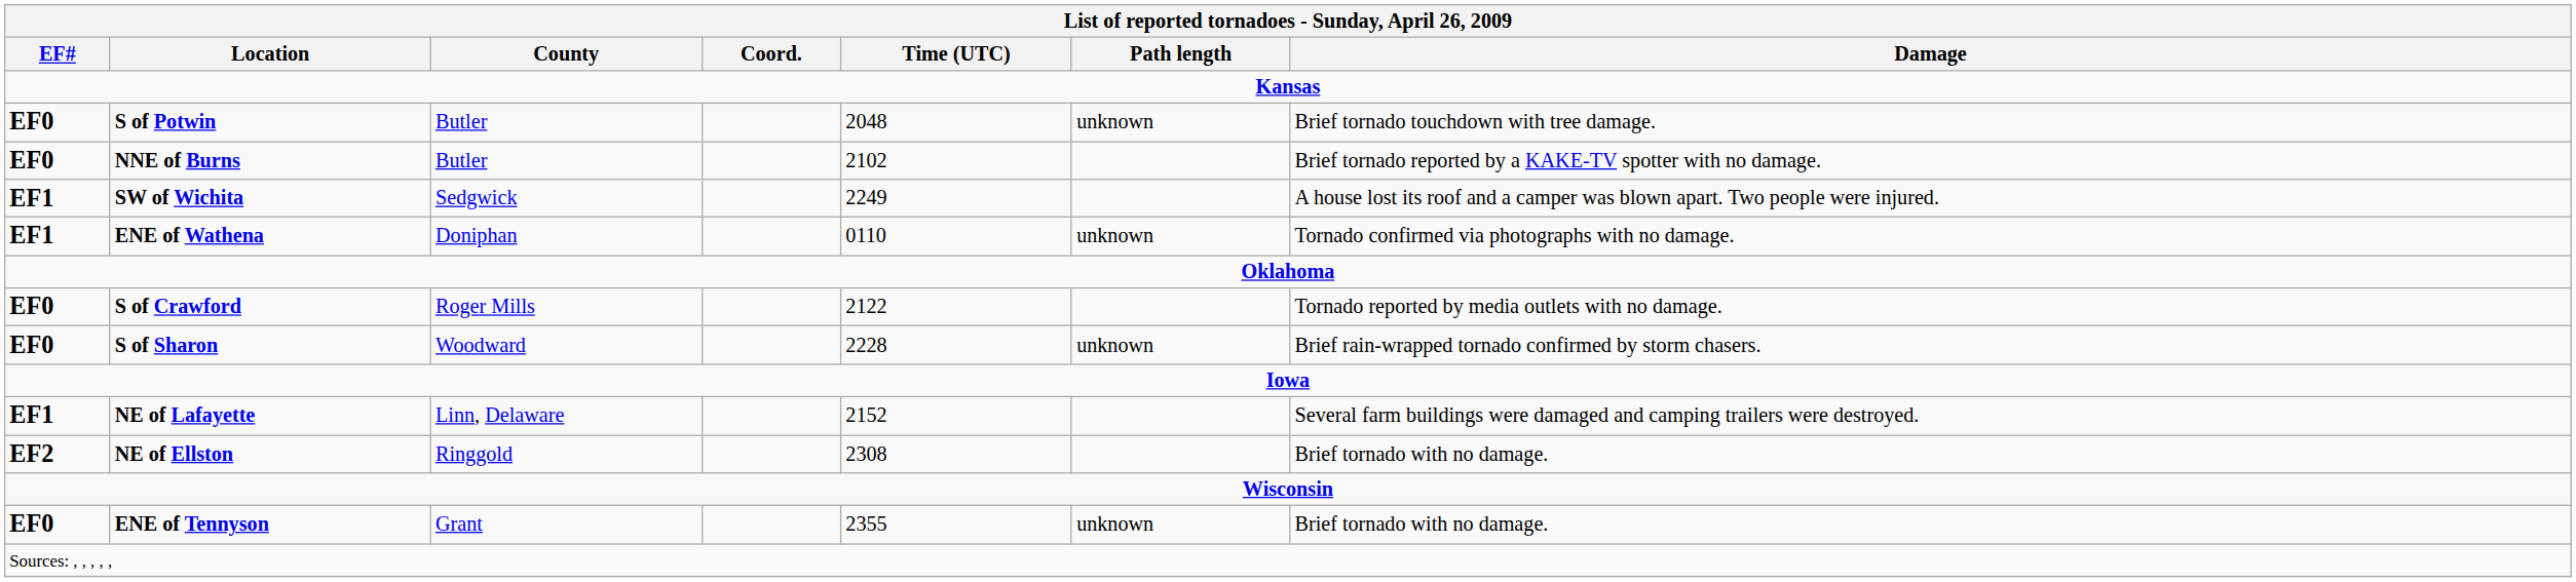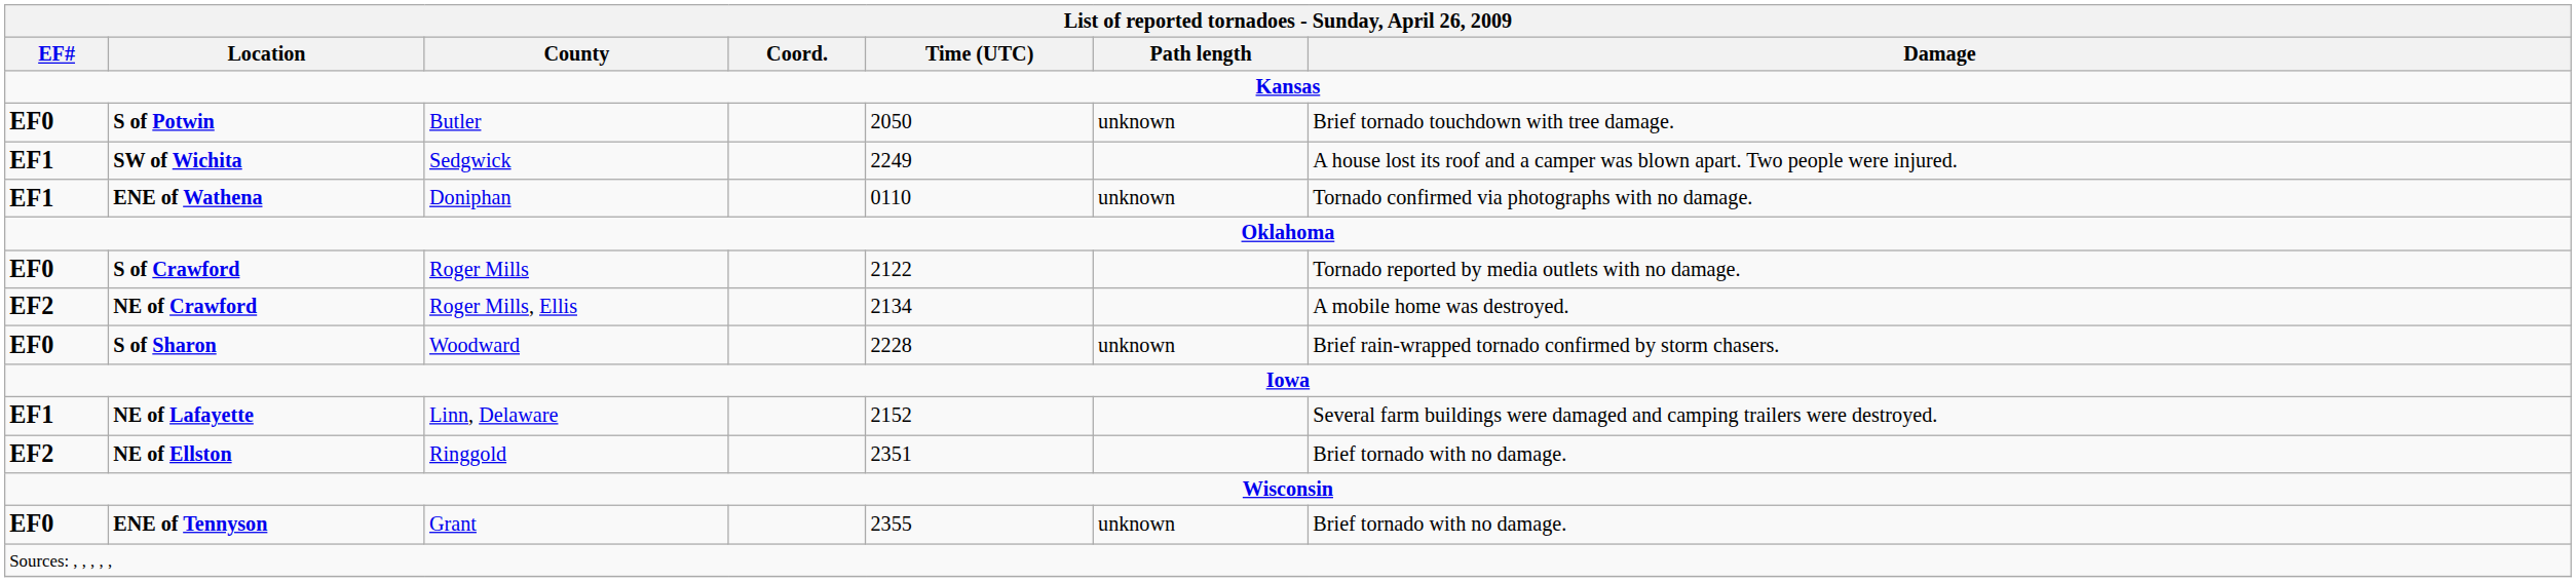S of Potwin | Time (UTC): 2048 -> 2050
- row: EF0 | NNE of Burns | Butler | 2102 | Brief tornado reported by a KAKE-TV spotter with no damage.
+ row: EF2 | NE of Crawford | Roger Mills, Ellis | 2134 | A mobile home was destroyed.
NE of Ellston | Time (UTC): 2308 -> 2351
